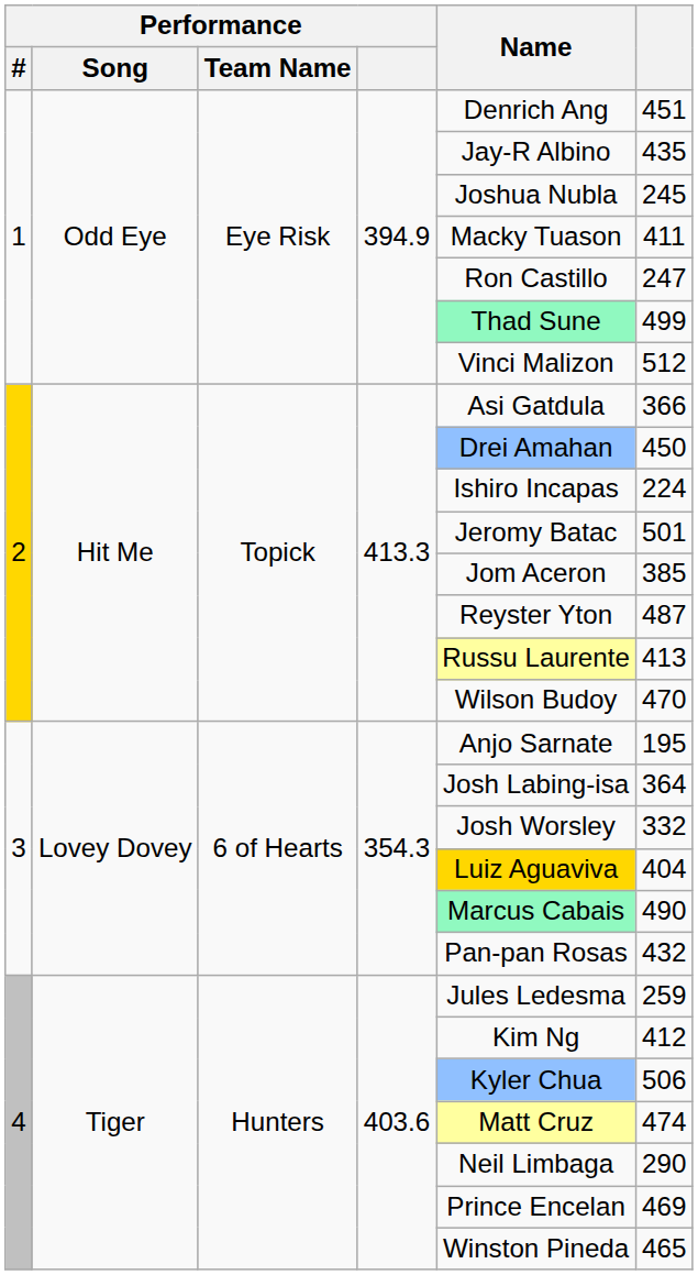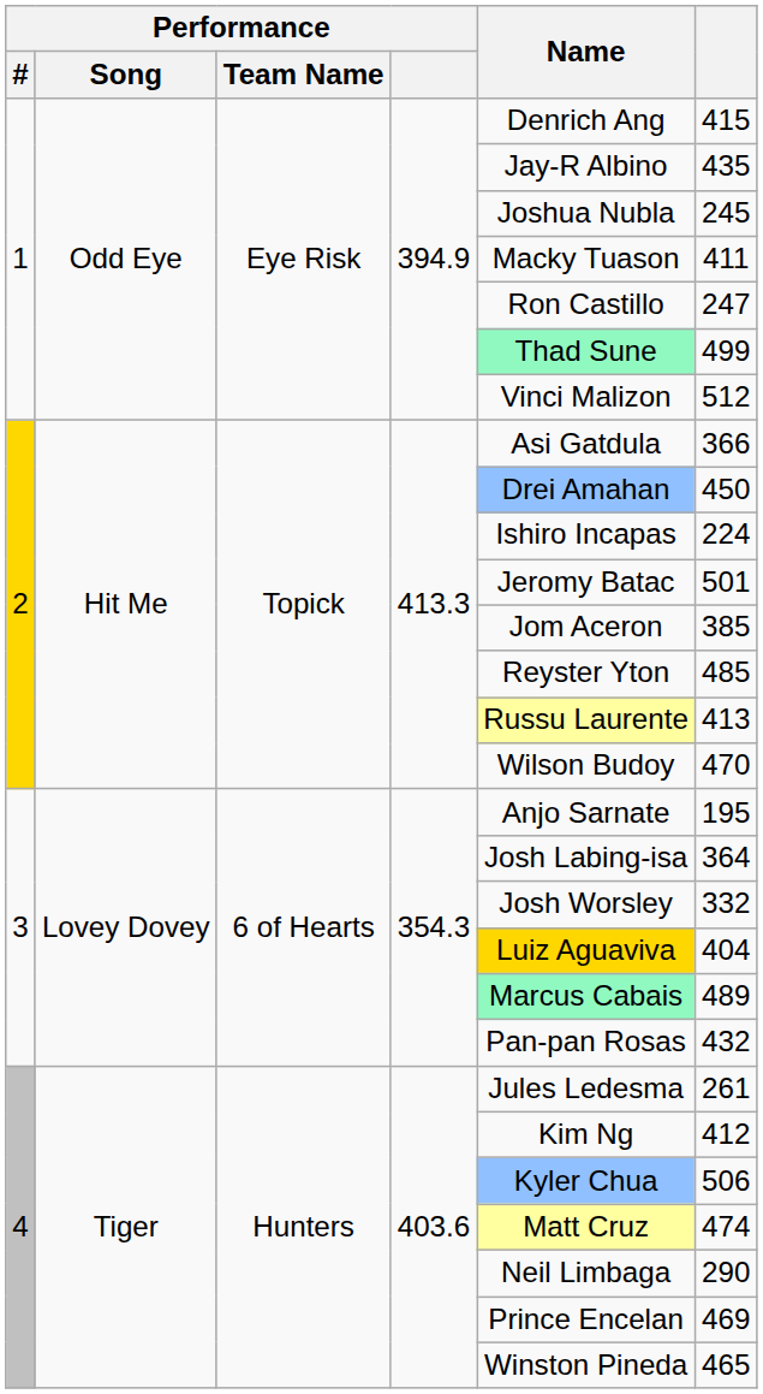row 3 | column 6: 451 -> 415
row 15 | column 6: 487 -> 485
row 22 | column 6: 490 -> 489
row 24 | column 6: 259 -> 261
